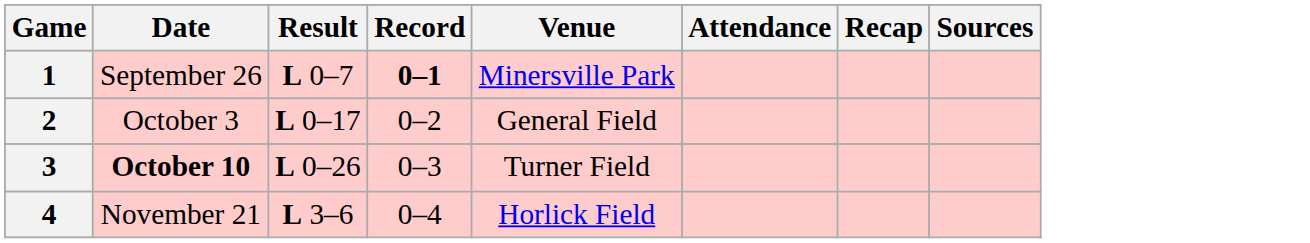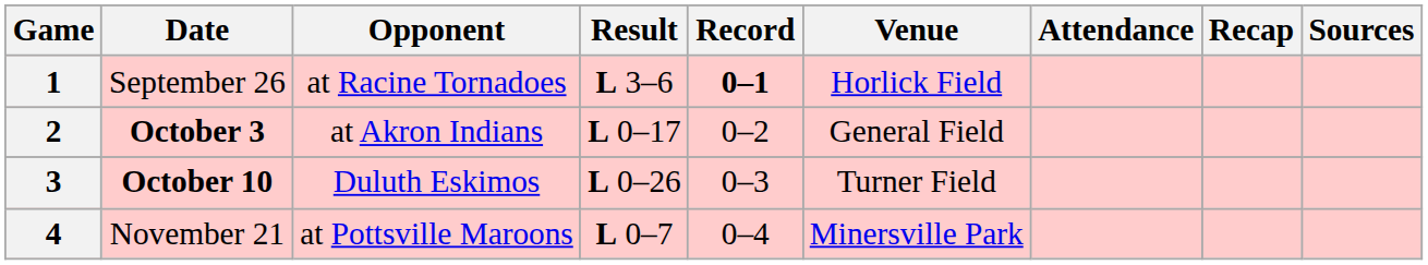+ column: Opponent | at Racine Tornadoes | at Akron Indians | Duluth Eskimos | at Pottsville Maroons
1 | Result: L 0–7 -> L 3–6
1 | Venue: Minersville Park -> Horlick Field
2 | Date: normal -> bold
4 | Result: L 3–6 -> L 0–7
4 | Venue: Horlick Field -> Minersville Park
